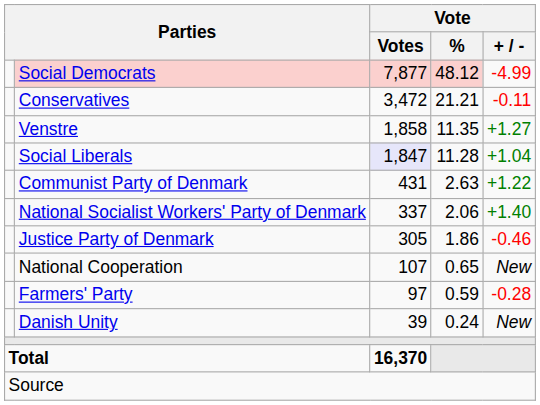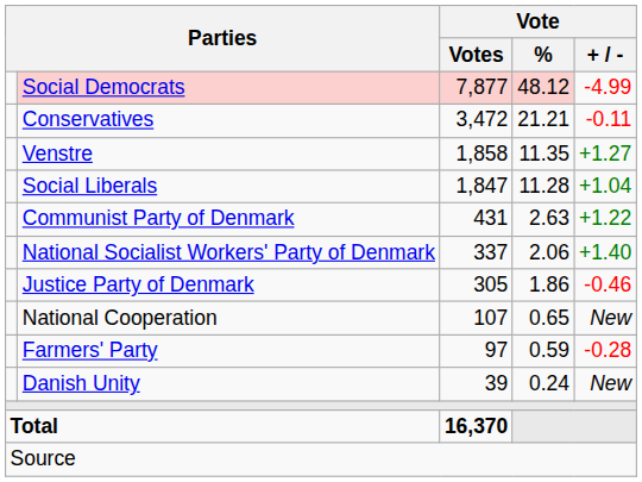Social Liberals | Vote / Votes: lavender background -> no background
